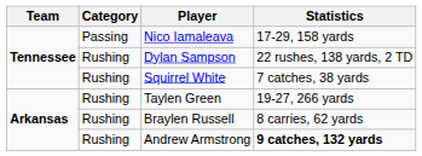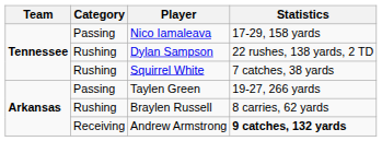Taylen Green | Category: Rushing -> Passing
Andrew Armstrong | Category: Rushing -> Receiving
